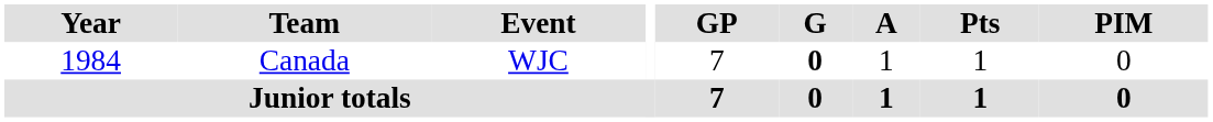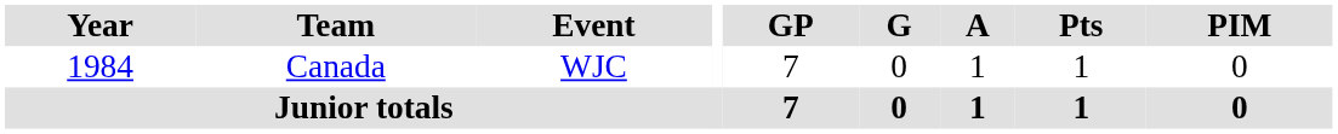Canada | G: bold -> normal
